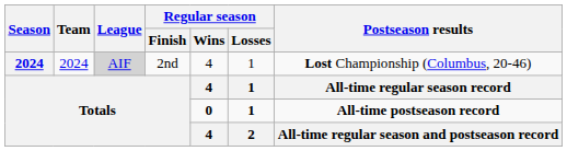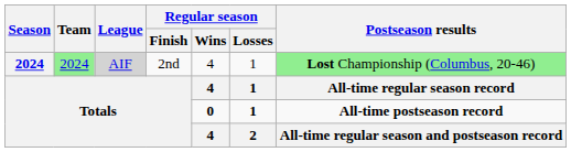row 3 | Team: no background -> lightgreen background
row 3 | Postseason results: no background -> lightgreen background
